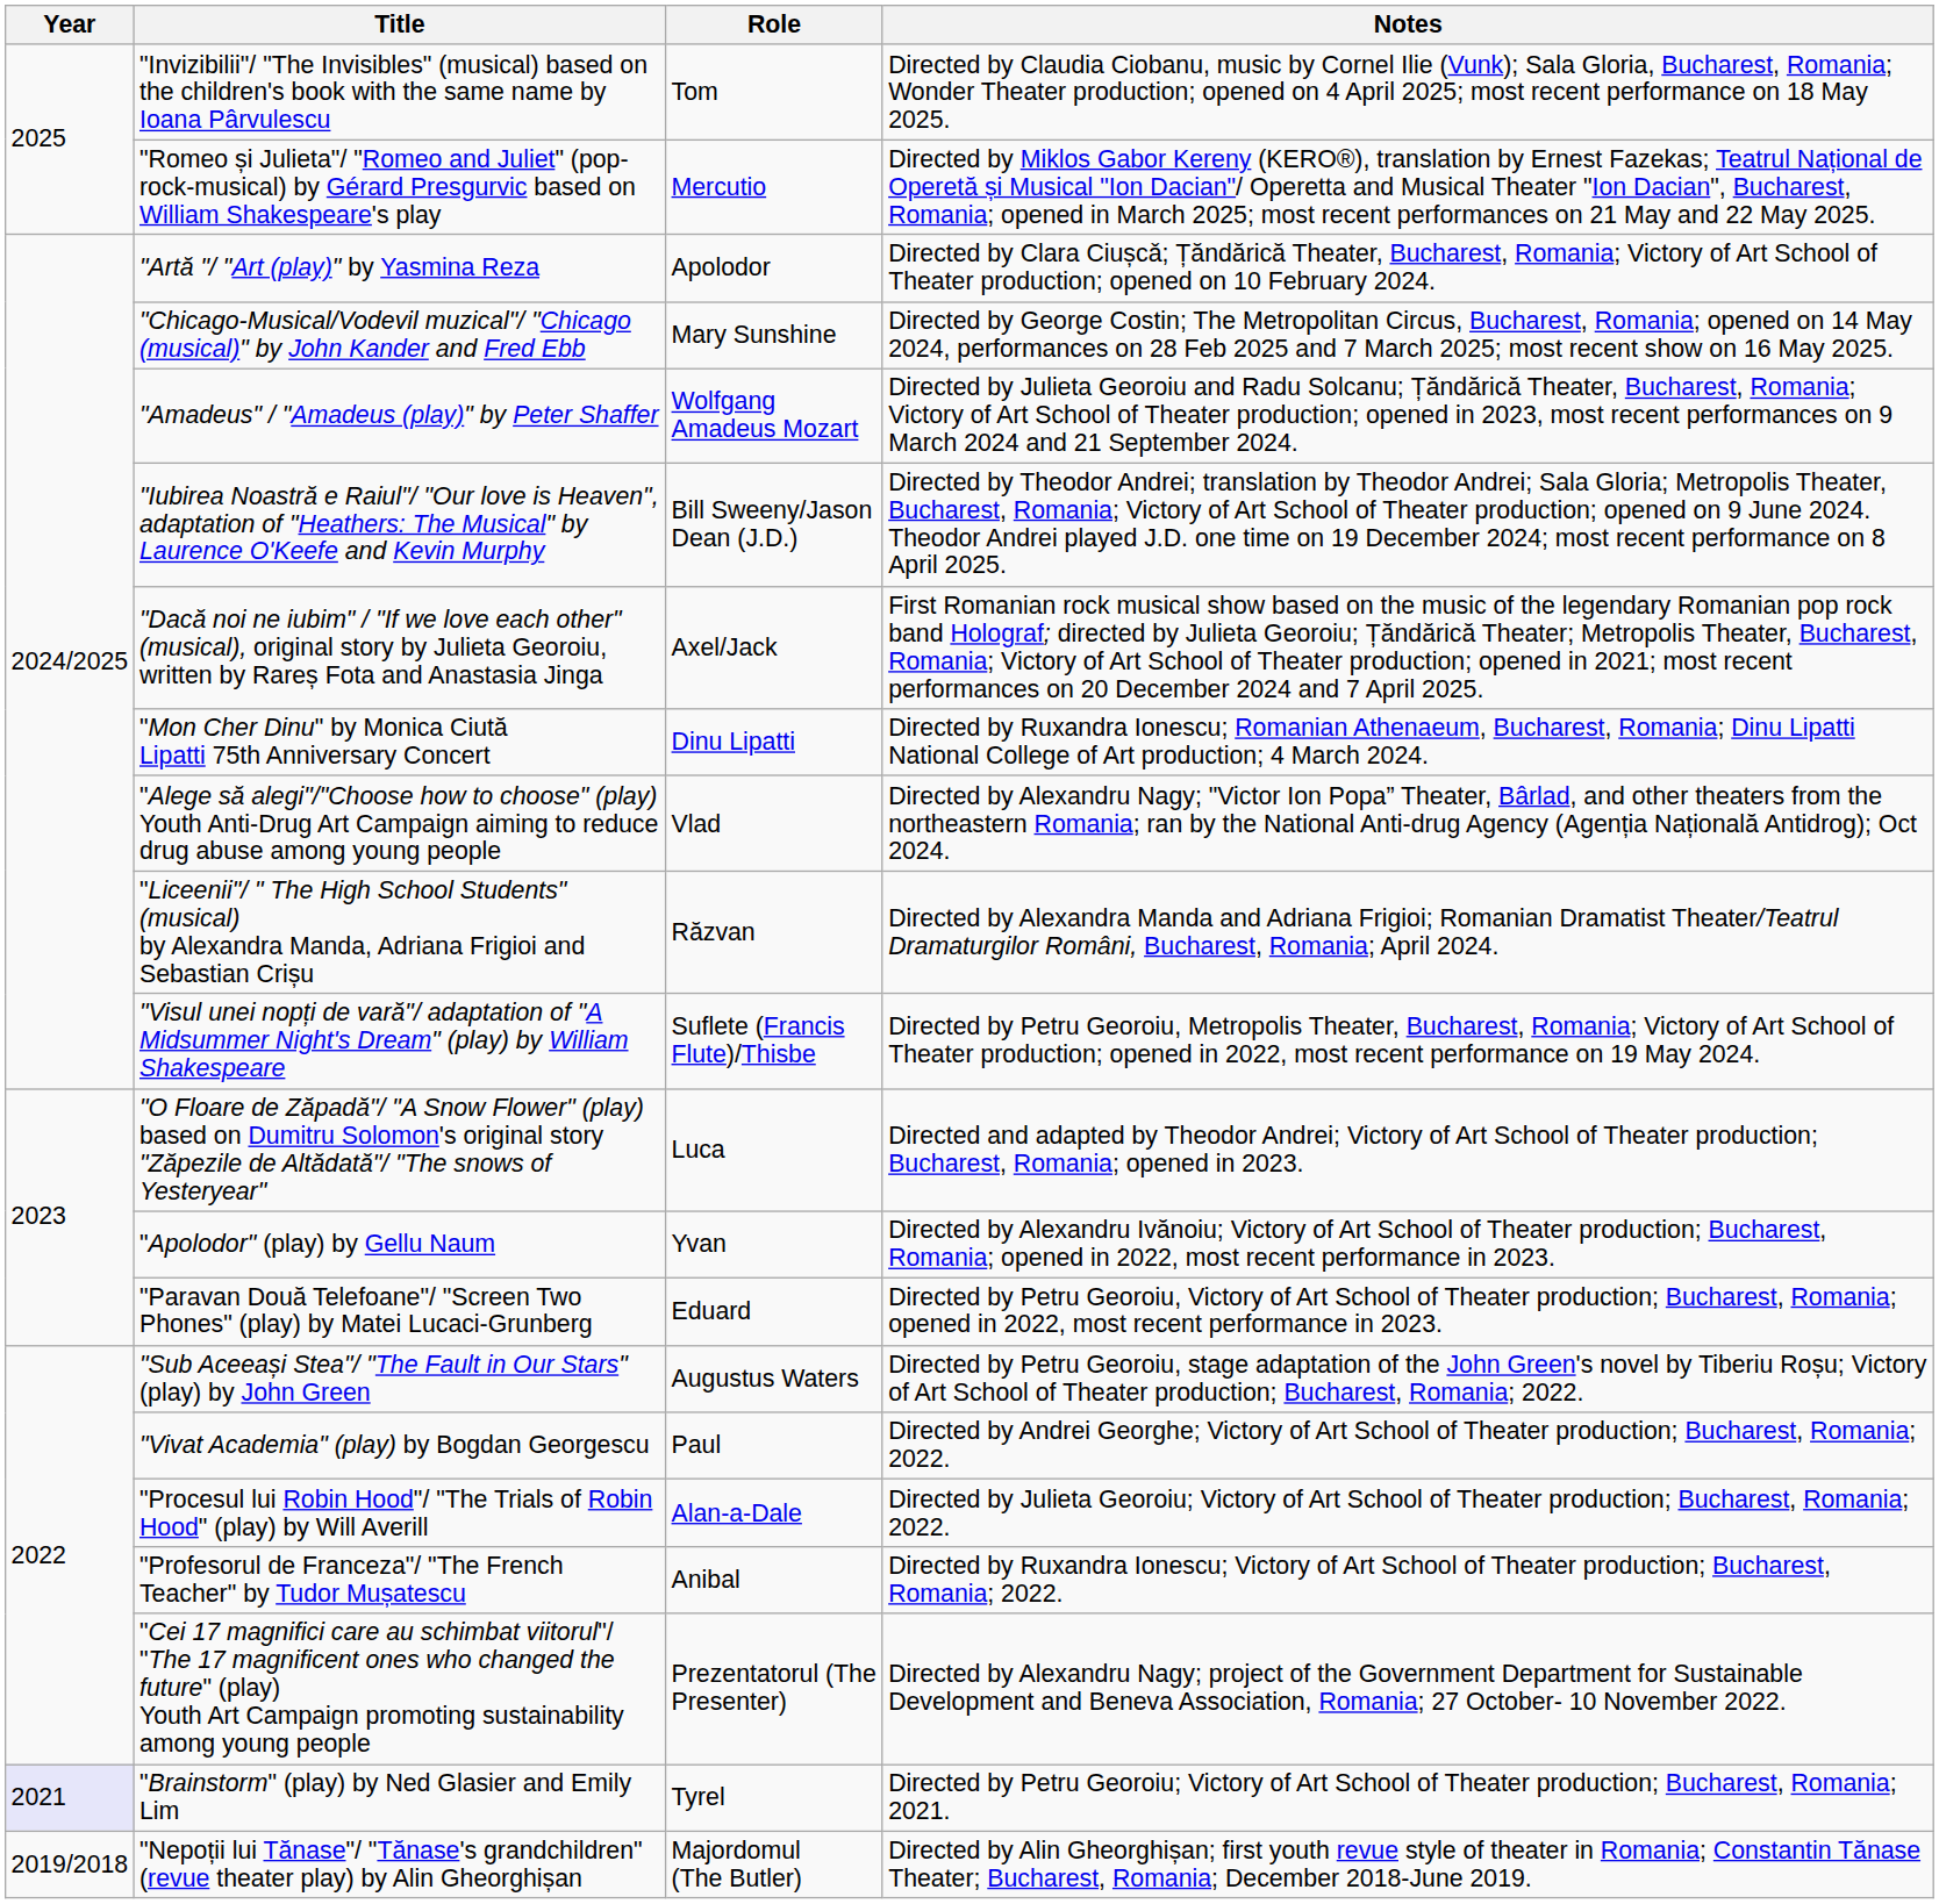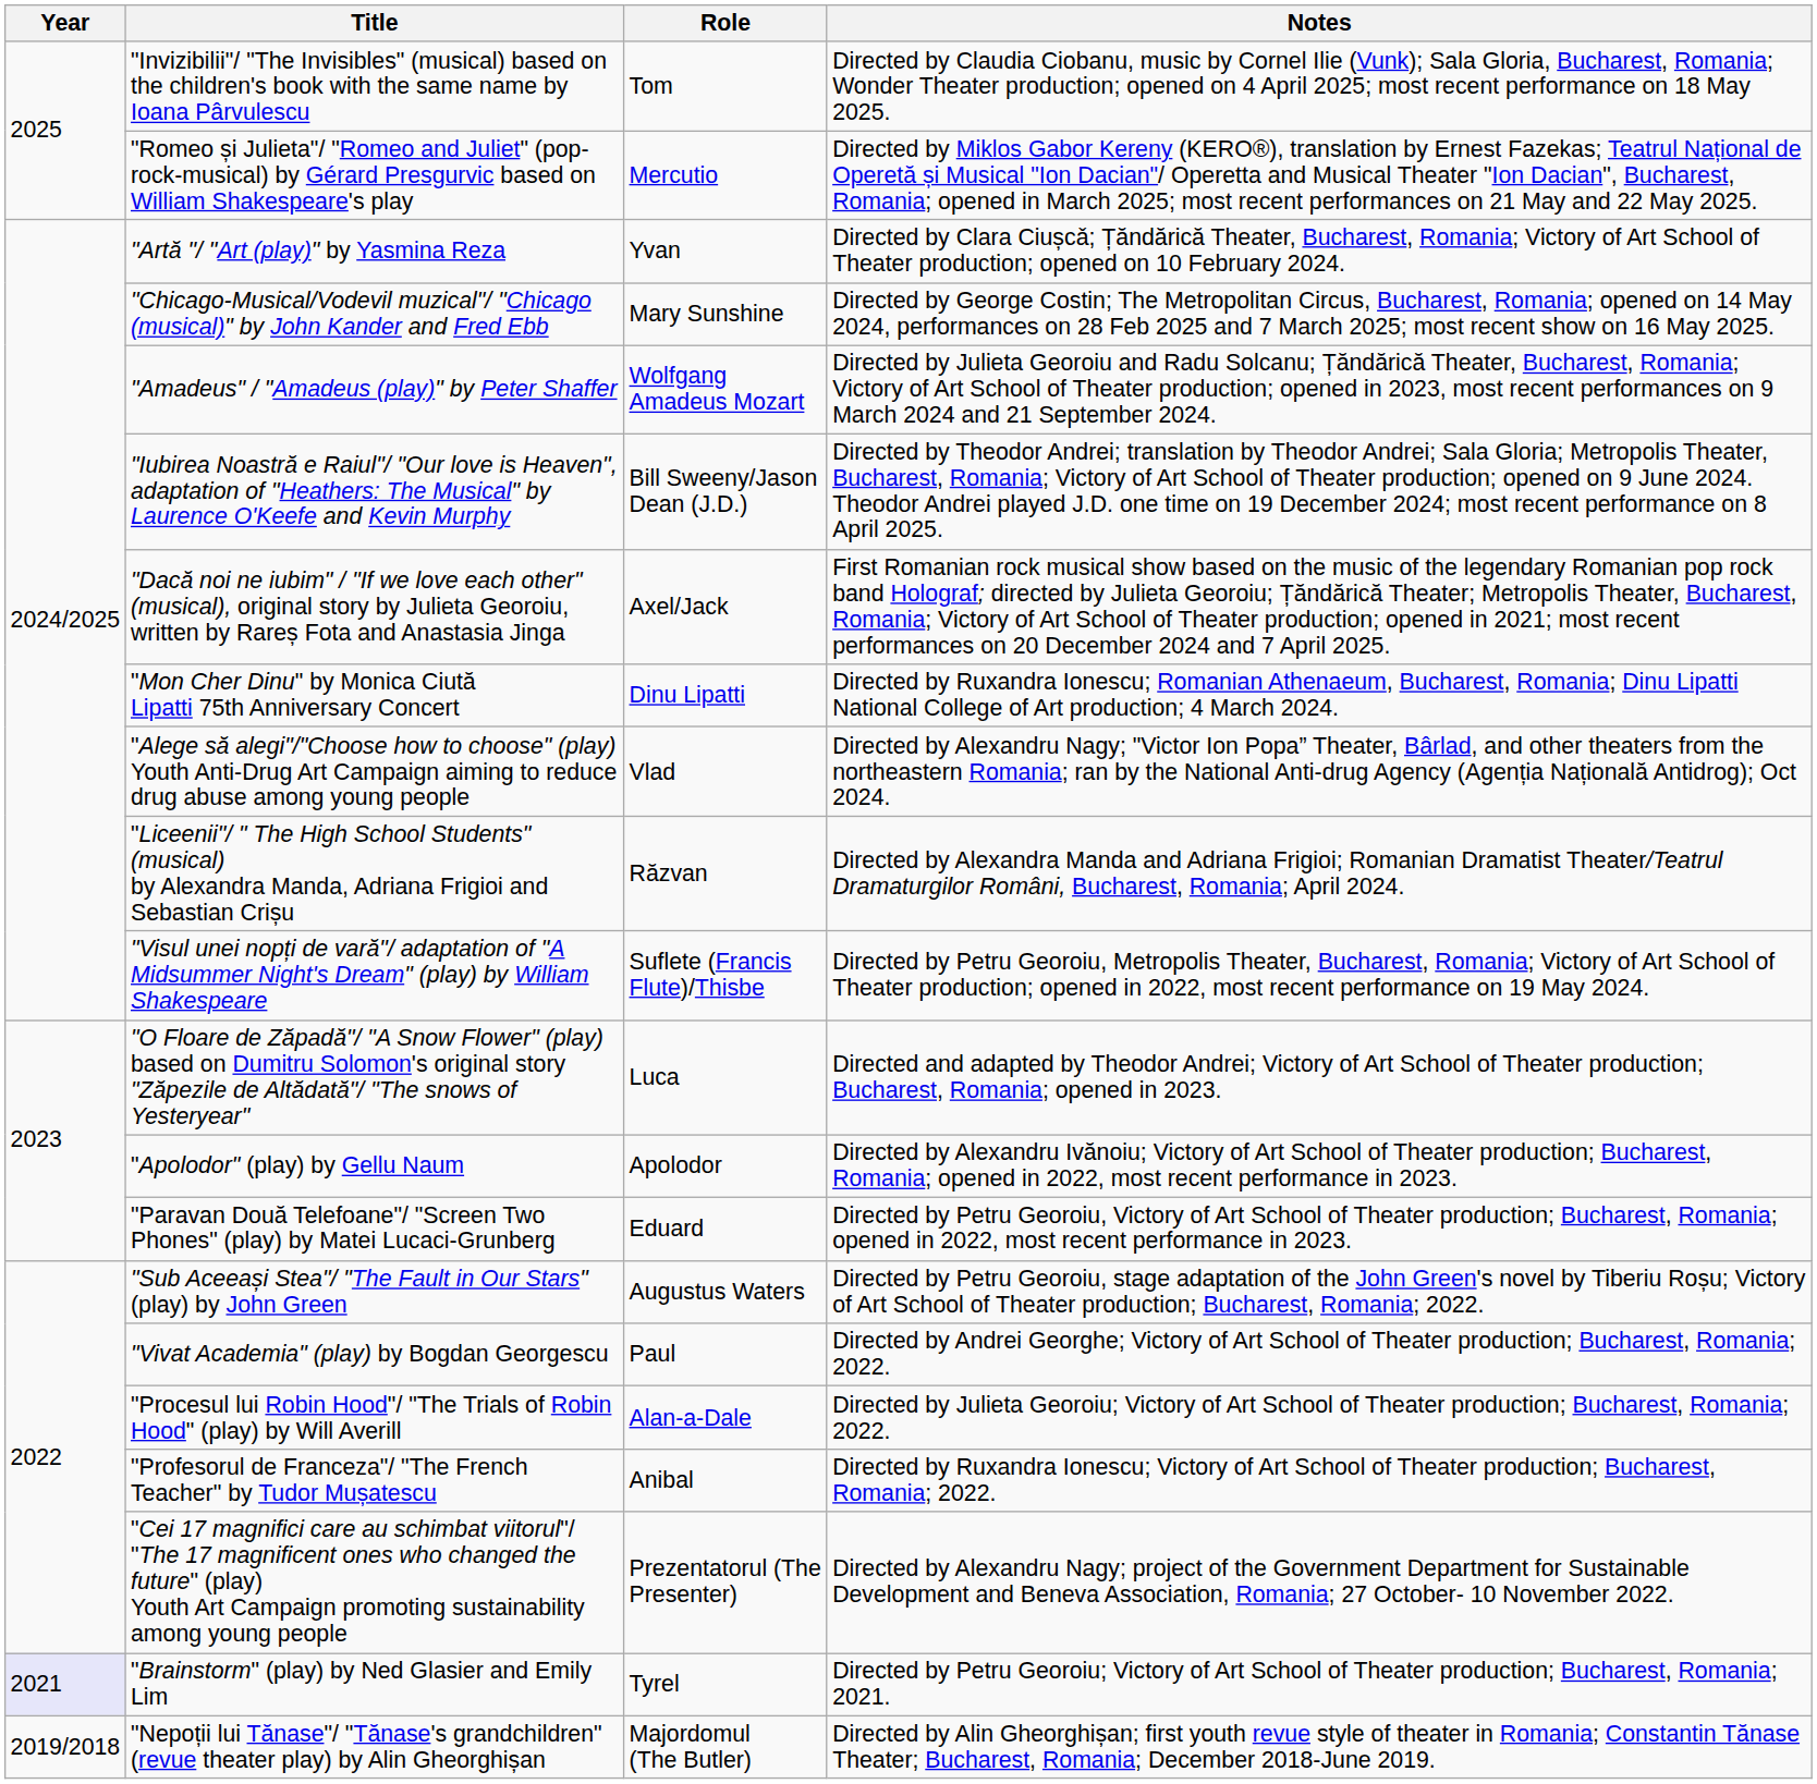"Artă "/ "Art (play)" by Yasmina Reza | Role: Apolodor -> Yvan
"Apolodor" (play) by Gellu Naum | Role: Yvan -> Apolodor
